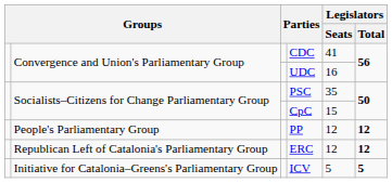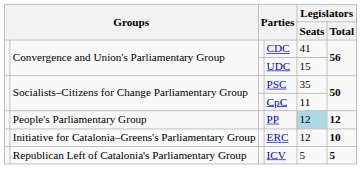UDC | Legislators / Seats: 16 -> 15
CpC | Legislators / Seats: 15 -> 11
PP | Legislators / Seats: no background -> lightblue background
ERC | column 2: Republican Left of Catalonia's Parliamentary Group -> Initiative for Catalonia–Greens's Parliamentary Group
ERC | Legislators / Total: 12 -> 10
ICV | column 2: Initiative for Catalonia–Greens's Parliamentary Group -> Republican Left of Catalonia's Parliamentary Group
